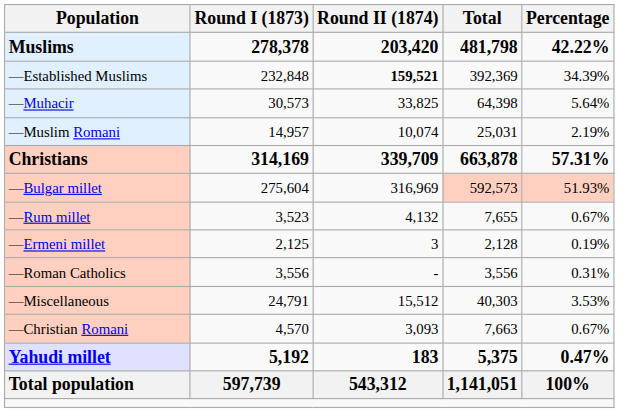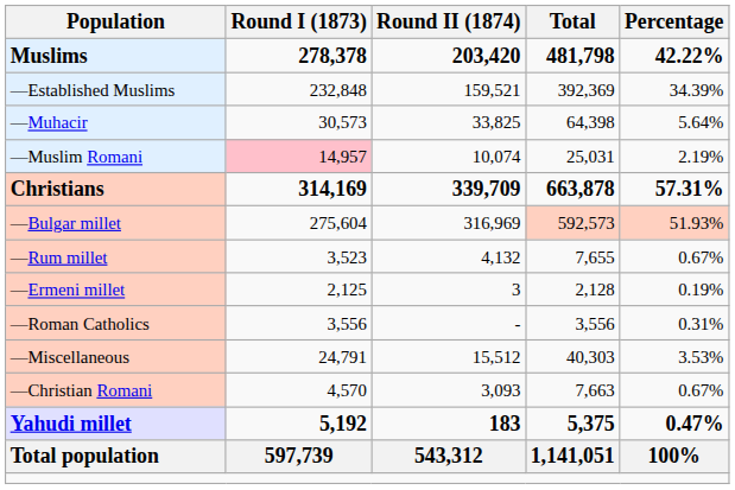—Established Muslims | Round II (1874): bold -> normal
—Muslim Romani | Round I (1873): no background -> pink background
